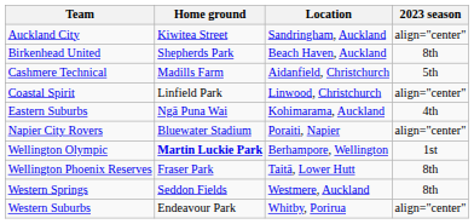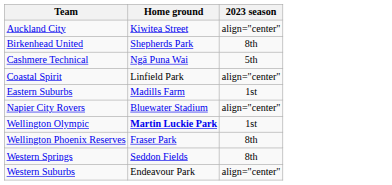- column: Location | Sandringham, Auckland | Beach Haven, Auckland | Aidanfield, Christchurch | Linwood, Christchurch | Kohimarama, Auckland | Poraiti, Napier | Berhampore, Wellington | Taitā, Lower Hutt | Westmere, Auckland | Whitby, Porirua
Cashmere Technical | Home ground: Madills Farm -> Ngā Puna Wai
Eastern Suburbs | Home ground: Ngā Puna Wai -> Madills Farm
Eastern Suburbs | 2023 season: 4th -> 1st
